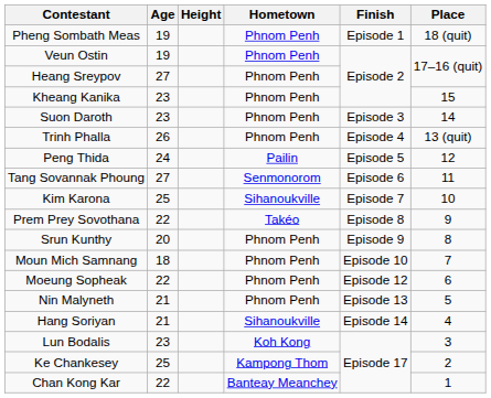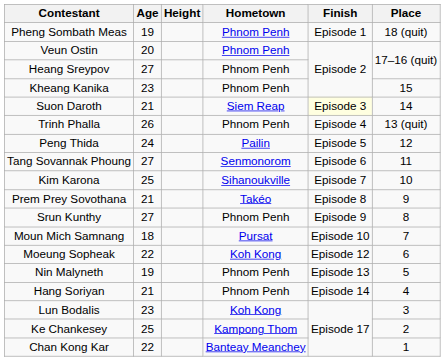Veun Ostin | Age: 19 -> 20
Suon Daroth | Age: 23 -> 21
Suon Daroth | Hometown: Phnom Penh -> Siem Reap
Suon Daroth | Finish: no background -> lightyellow background
Prem Prey Sovothana | Age: 22 -> 21
Srun Kunthy | Age: 20 -> 27
Moun Mich Samnang | Hometown: Phnom Penh -> Pursat
Moeung Sopheak | Hometown: Phnom Penh -> Koh Kong
Nin Malyneth | Age: 21 -> 19
Hang Soriyan | Hometown: Sihanoukville -> Phnom Penh
